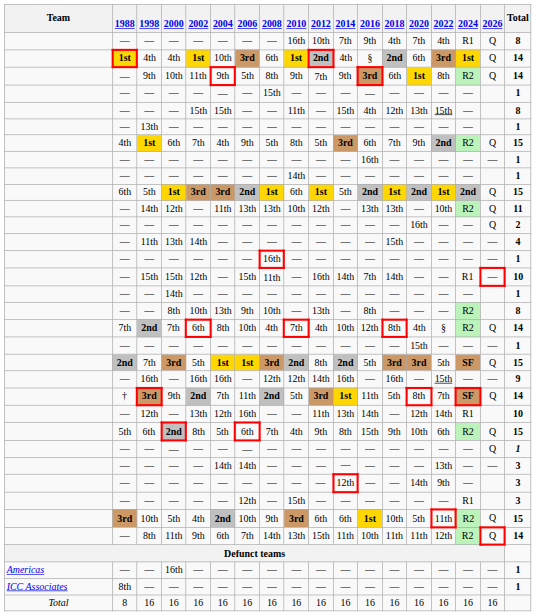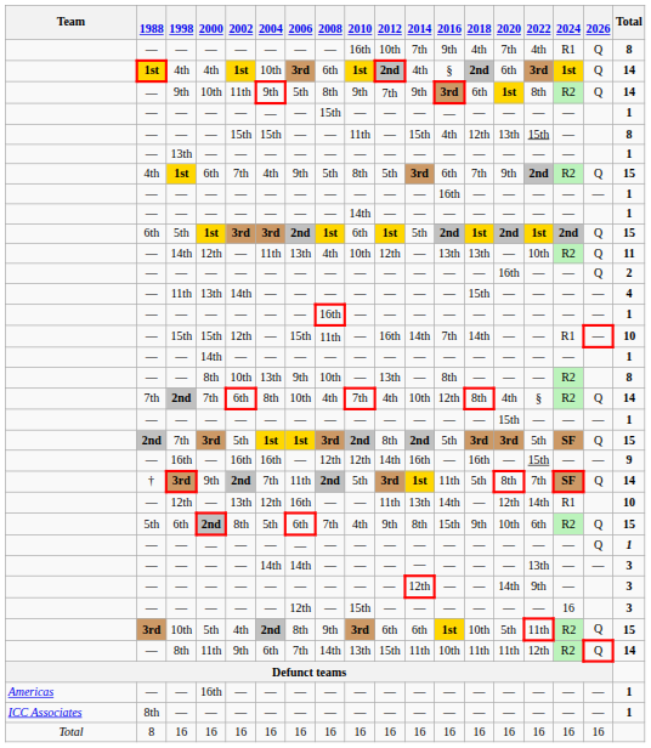row 12 | 2008: 13th -> 4th
row 29 | 2024: R1 -> 16
row 30 | 2006: 10th -> 8th
